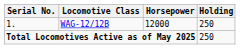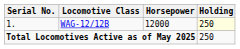1. | Holding: no background -> lightyellow background
